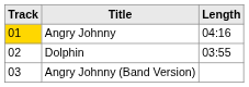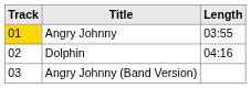Angry Johnny | Length: 04:16 -> 03:55
Dolphin | Length: 03:55 -> 04:16
